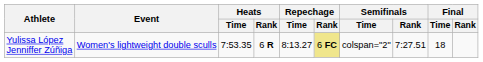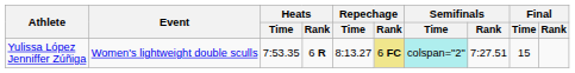Yulissa López Jenniffer Zúñiga | Semifinals / Time: no background -> paleturquoise background
Yulissa López Jenniffer Zúñiga | Final / Time: 18 -> 15
